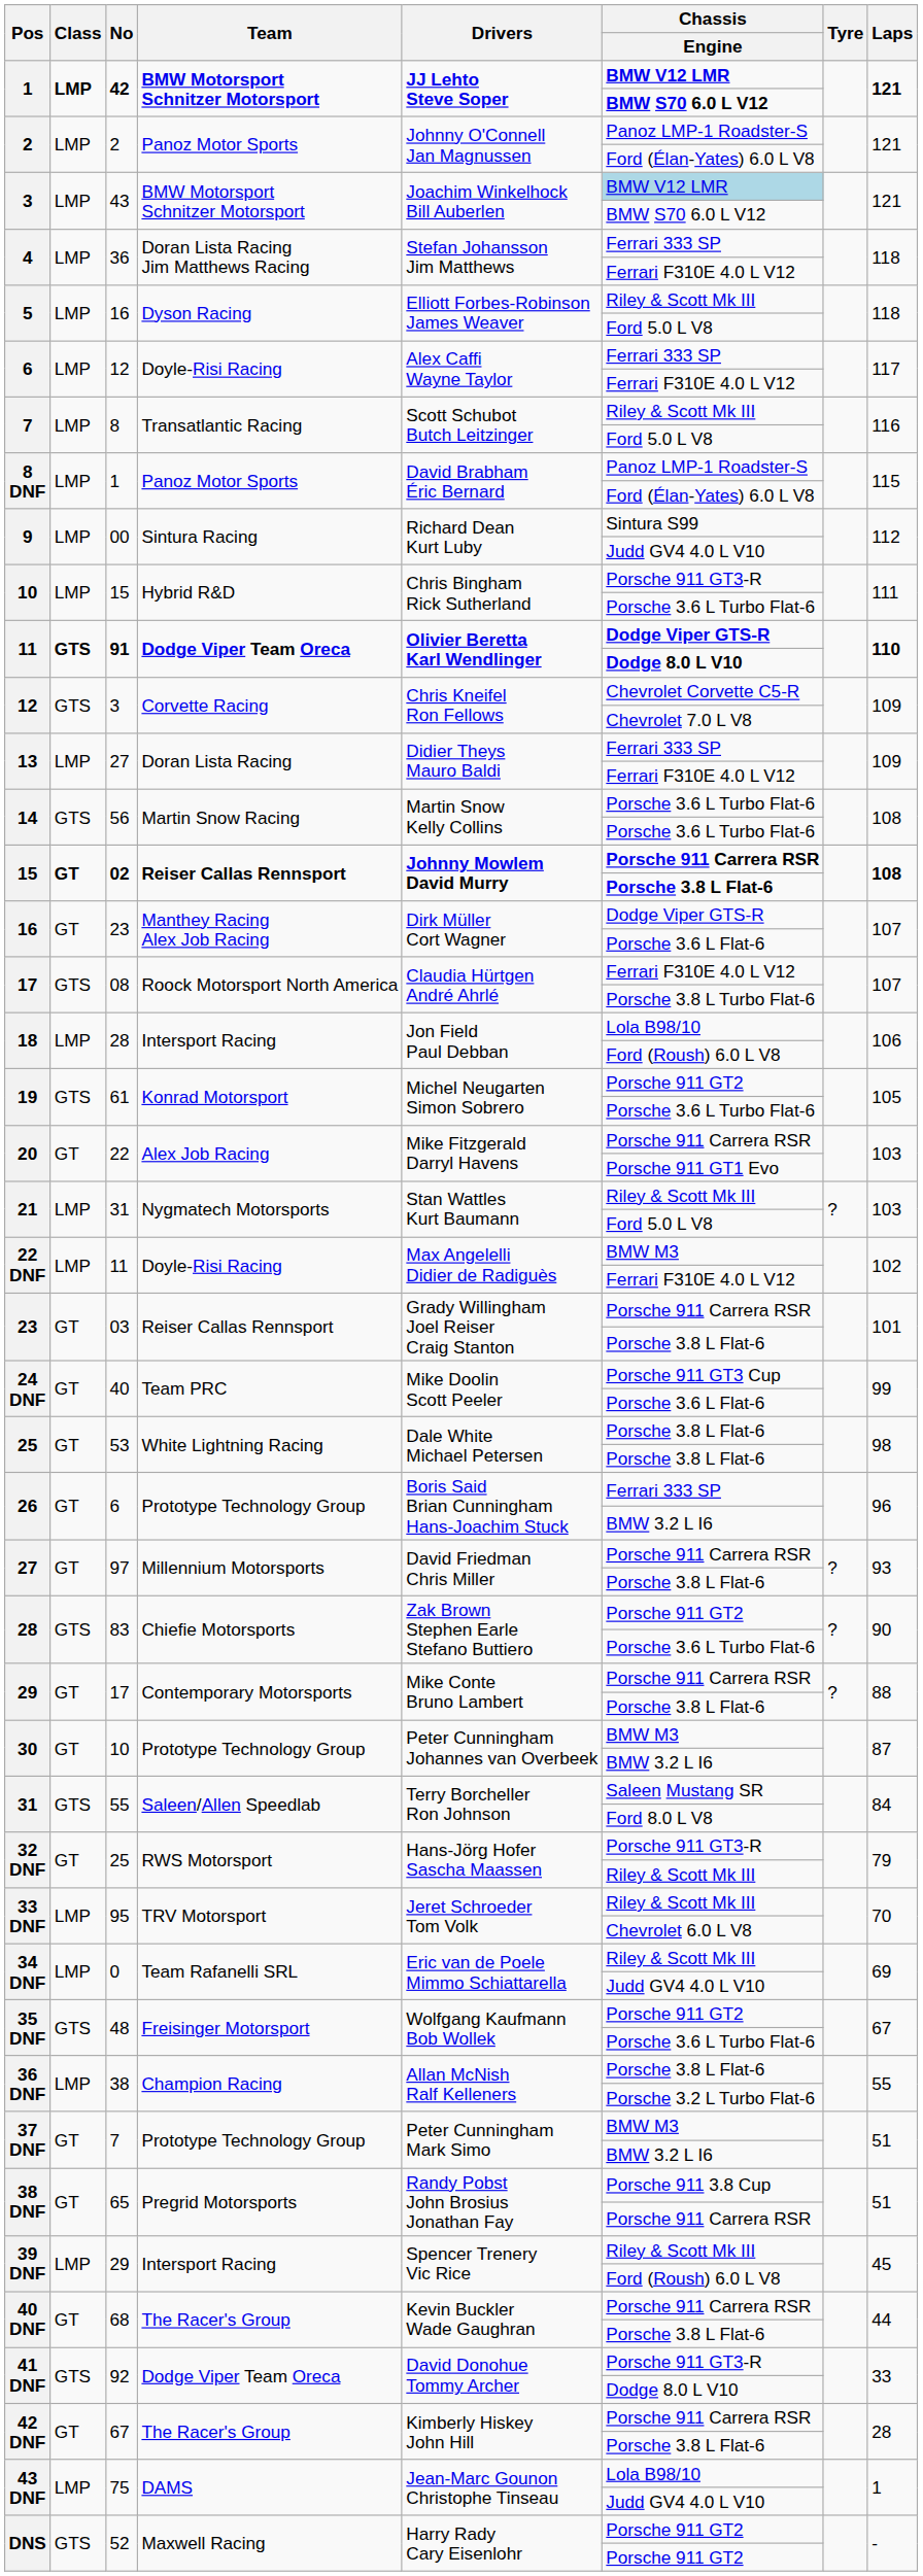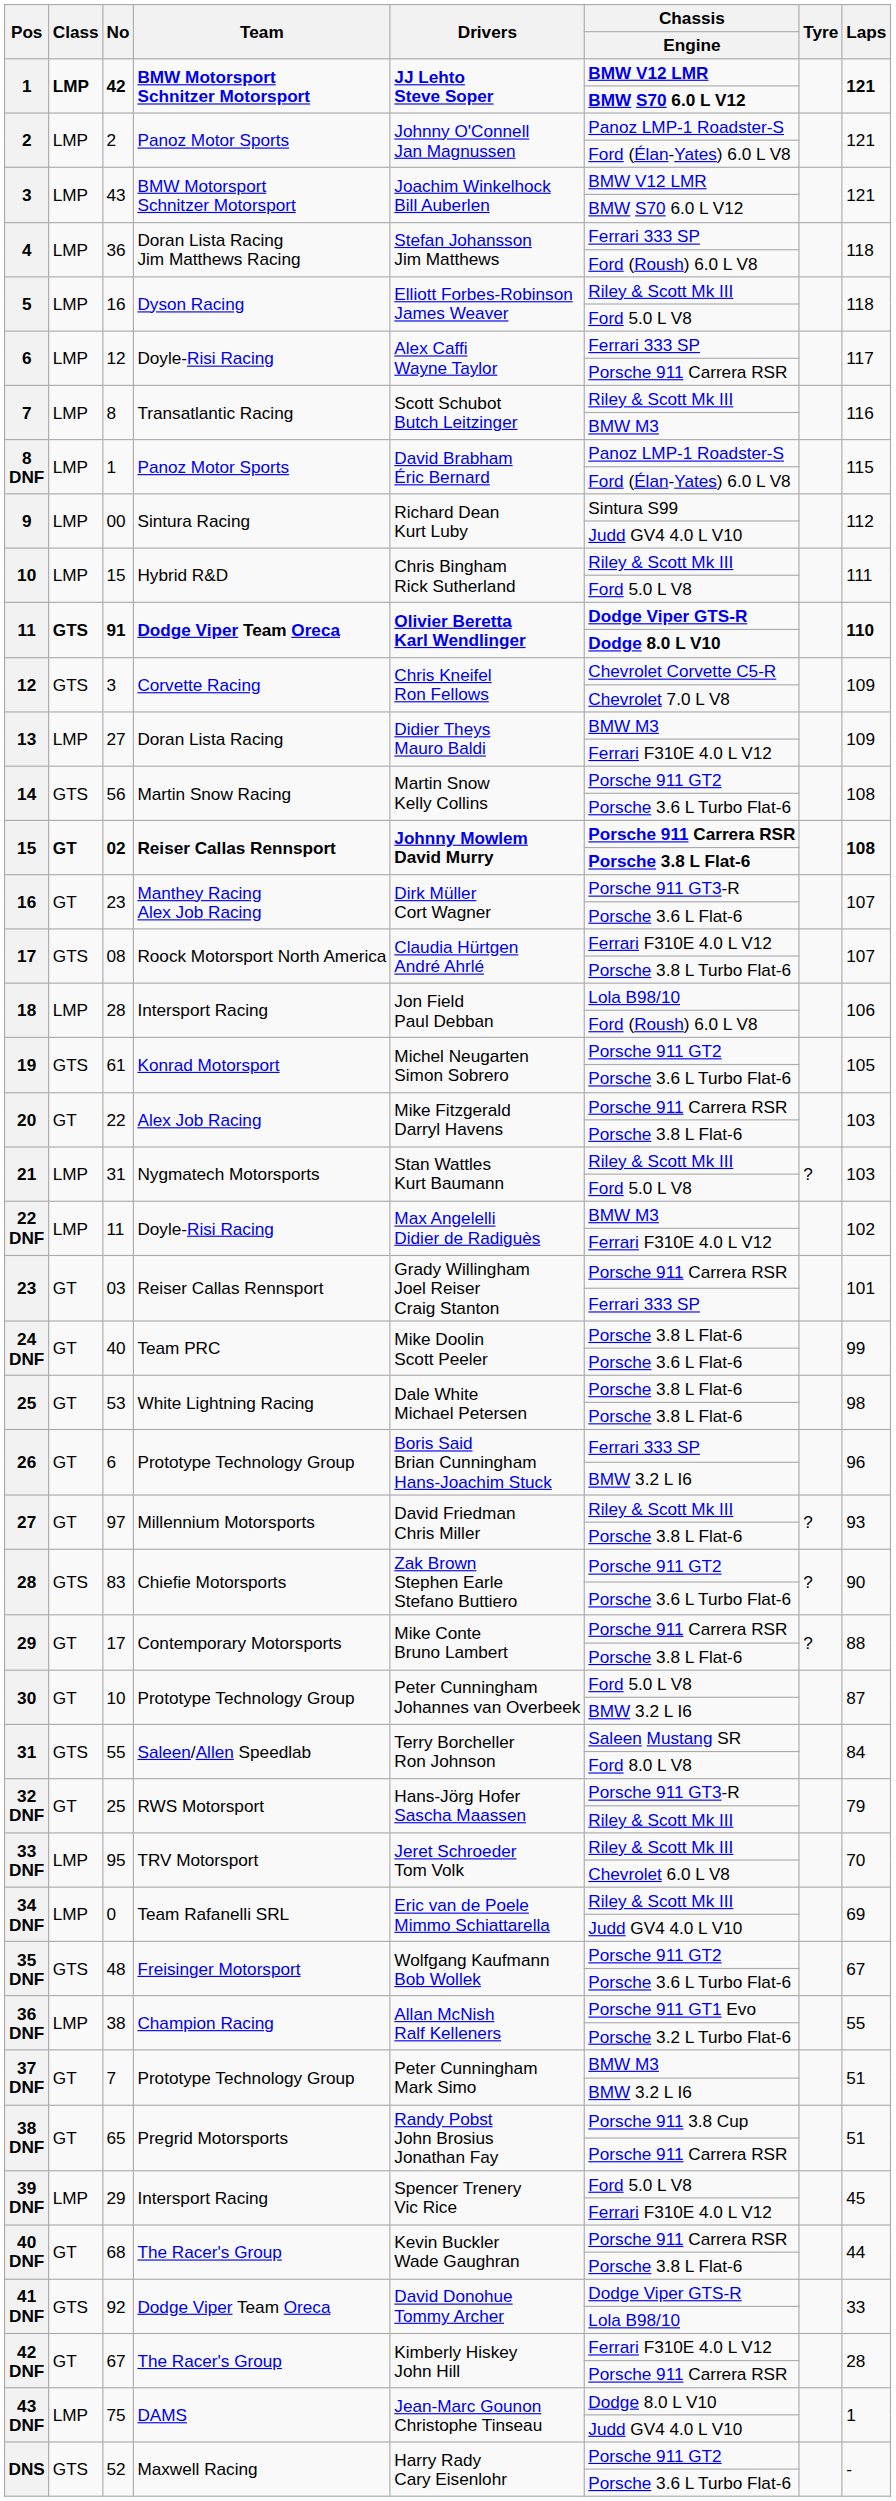row 7 | Chassis / Engine: lightblue background -> no background
row 10 | Chassis / Engine: Ferrari F310E 4.0 L V12 -> Ford (Roush) 6.0 L V8
row 14 | Chassis / Engine: Ferrari F310E 4.0 L V12 -> Porsche 911 Carrera RSR
row 16 | Chassis / Engine: Ford 5.0 L V8 -> BMW M3
row 21 | Chassis / Engine: Porsche 911 GT3-R -> Riley & Scott Mk III
row 22 | Chassis / Engine: Porsche 3.6 L Turbo Flat-6 -> Ford 5.0 L V8
row 27 | Chassis / Engine: Ferrari 333 SP -> BMW M3
row 29 | Chassis / Engine: Porsche 3.6 L Turbo Flat-6 -> Porsche 911 GT2
row 33 | Chassis / Engine: Dodge Viper GTS-R -> Porsche 911 GT3-R
row 42 | Chassis / Engine: Porsche 911 GT1 Evo -> Porsche 3.8 L Flat-6
row 48 | Chassis / Engine: Porsche 3.8 L Flat-6 -> Ferrari 333 SP
row 49 | Chassis / Engine: Porsche 911 GT3 Cup -> Porsche 3.8 L Flat-6
row 55 | Chassis / Engine: Porsche 911 Carrera RSR -> Riley & Scott Mk III
row 61 | Chassis / Engine: BMW M3 -> Ford 5.0 L V8
row 73 | Chassis / Engine: Porsche 3.8 L Flat-6 -> Porsche 911 GT1 Evo
row 79 | Chassis / Engine: Riley & Scott Mk III -> Ford 5.0 L V8
row 80 | Chassis / Engine: Ford (Roush) 6.0 L V8 -> Ferrari F310E 4.0 L V12
row 83 | Chassis / Engine: Porsche 911 GT3-R -> Dodge Viper GTS-R
row 84 | Chassis / Engine: Dodge 8.0 L V10 -> Lola B98/10
row 85 | Chassis / Engine: Porsche 911 Carrera RSR -> Ferrari F310E 4.0 L V12
row 86 | Chassis / Engine: Porsche 3.8 L Flat-6 -> Porsche 911 Carrera RSR
row 87 | Chassis / Engine: Lola B98/10 -> Dodge 8.0 L V10
row 90 | Chassis / Engine: Porsche 911 GT2 -> Porsche 3.6 L Turbo Flat-6
